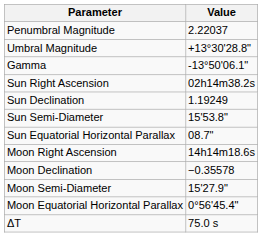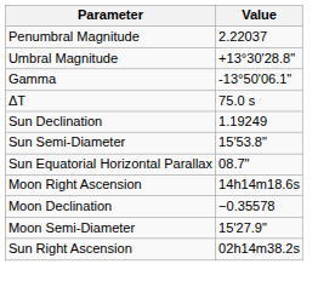rows swapped: Sun Right Ascension <-> ΔT
- row: Moon Equatorial Horizontal Parallax | 0°56'45.4"
